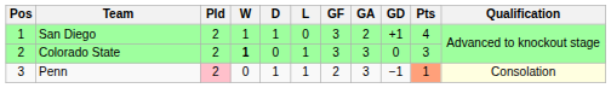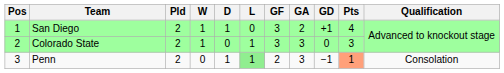Colorado State | W: bold -> normal
Penn | Pld: pink background -> no background
Penn | L: no background -> lightgreen background
Penn | Qualification: lightyellow background -> no background
